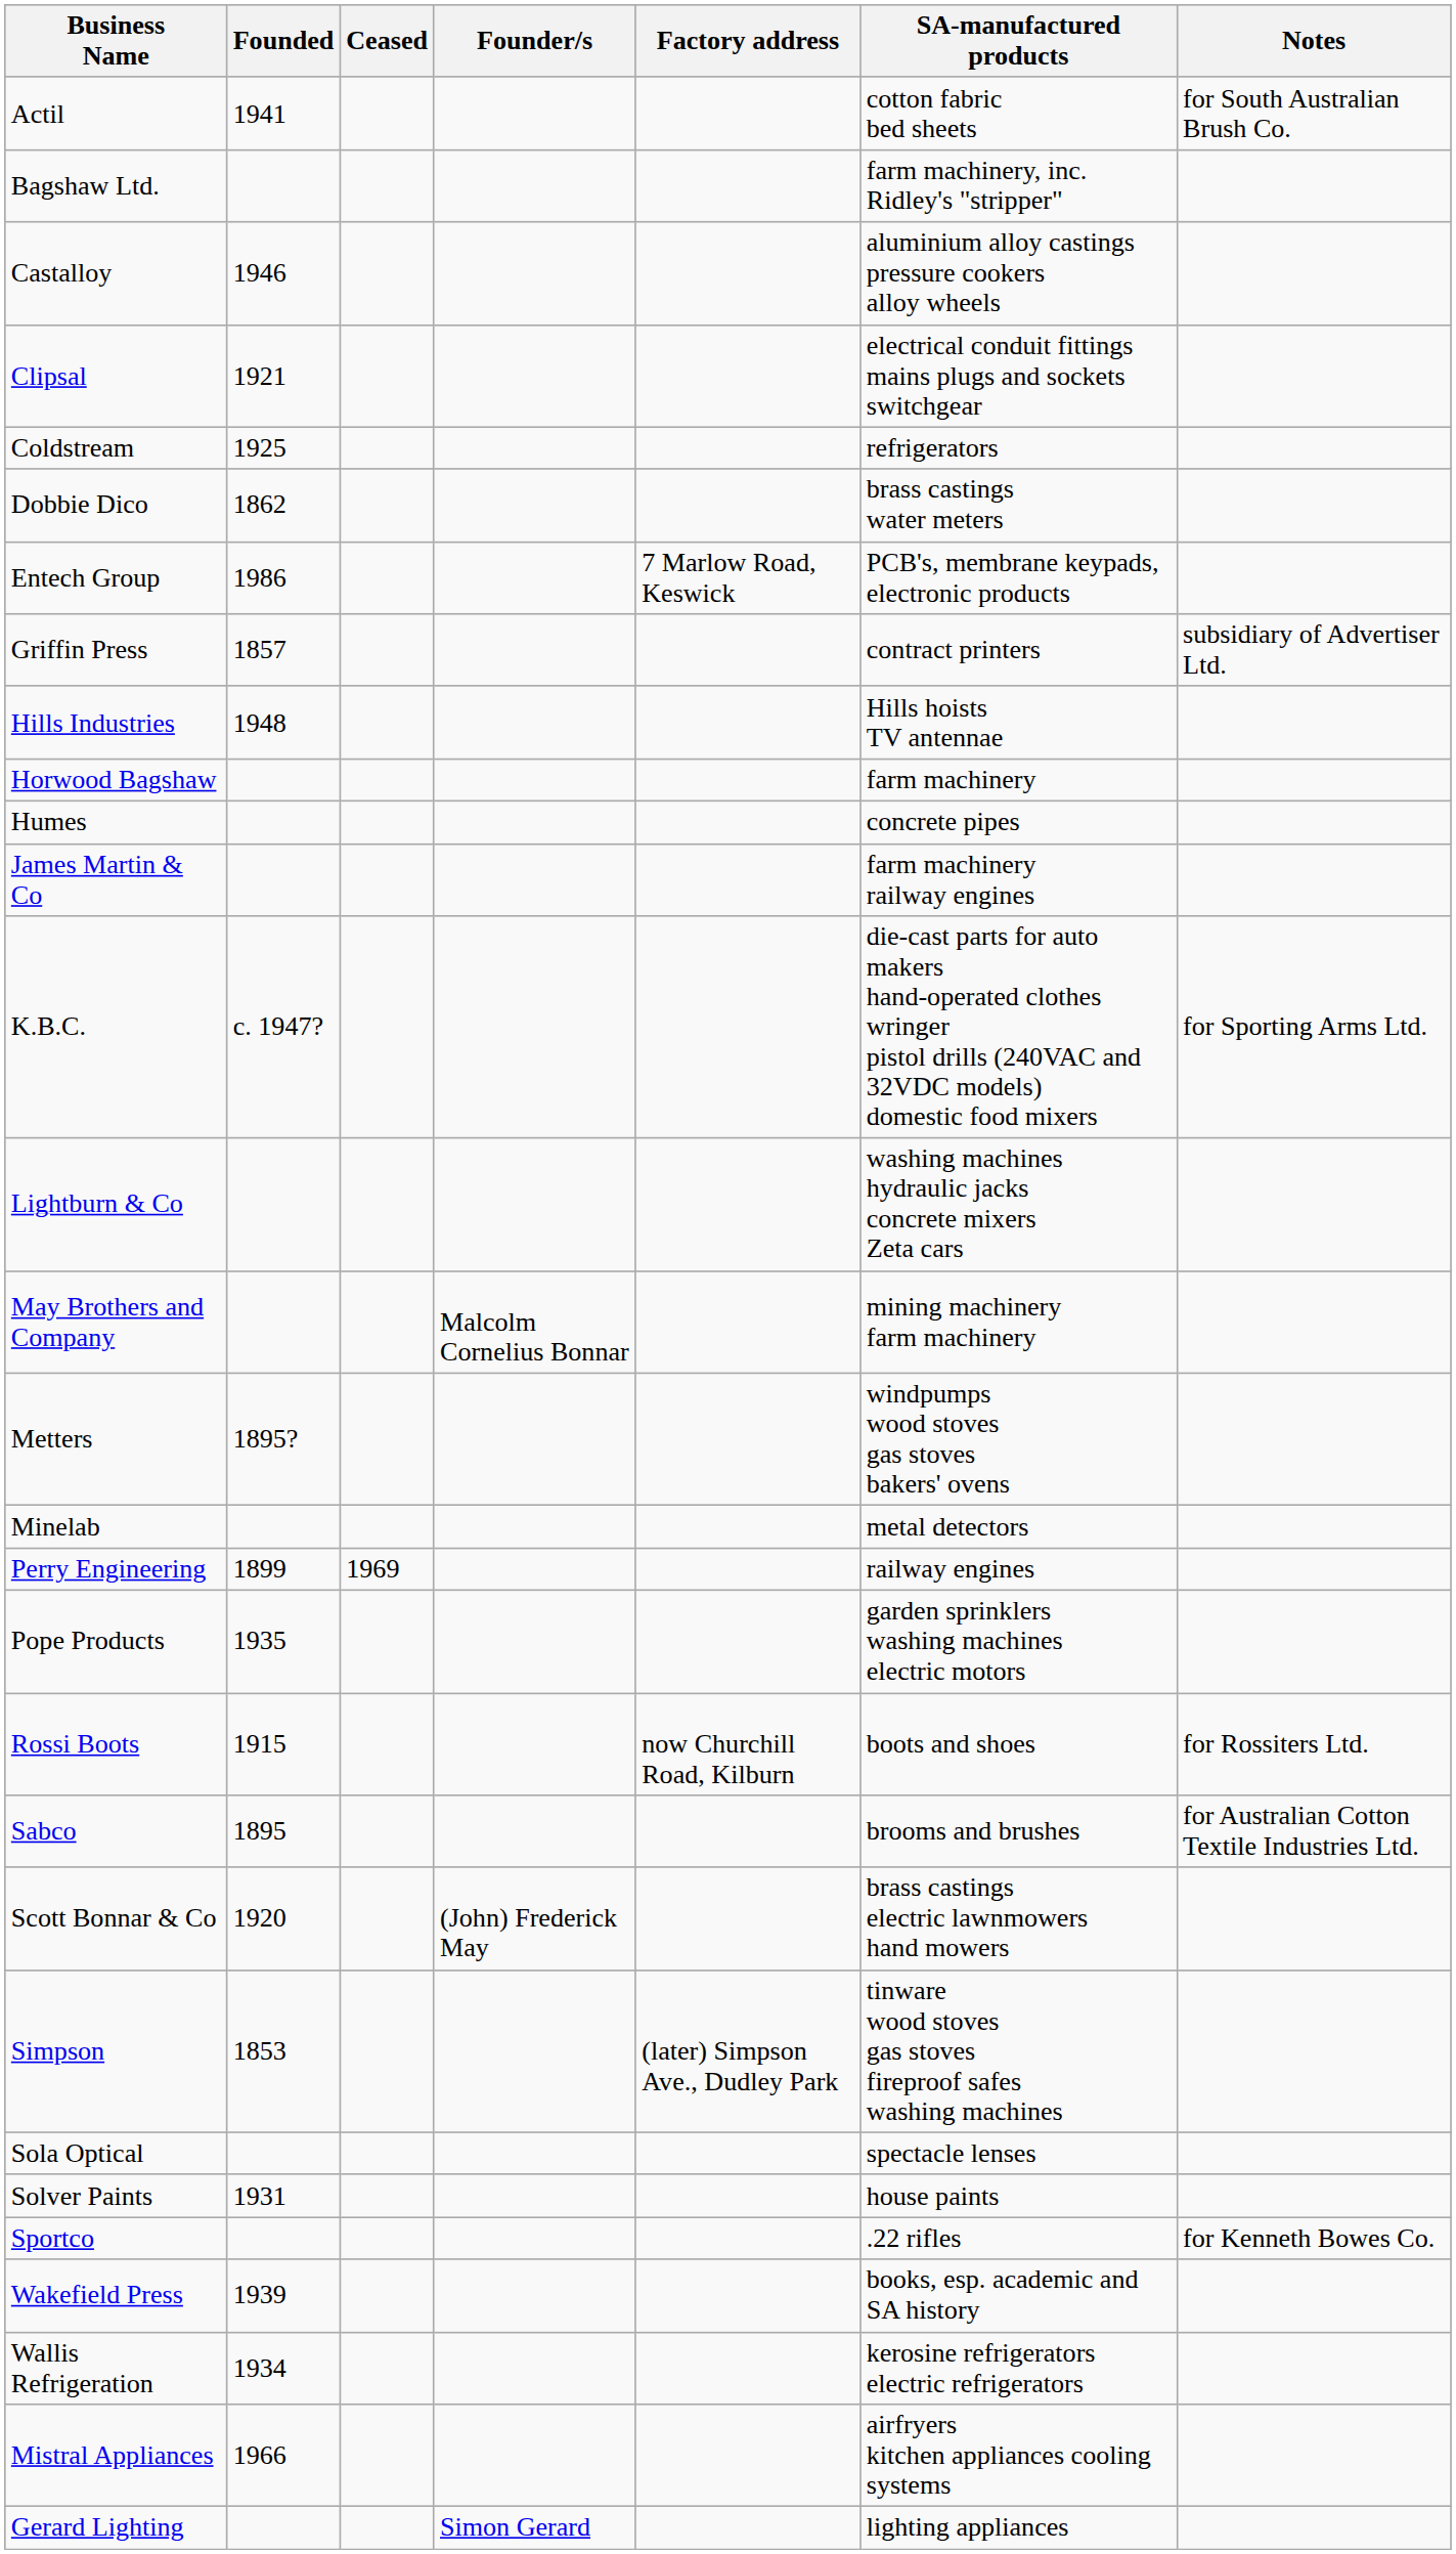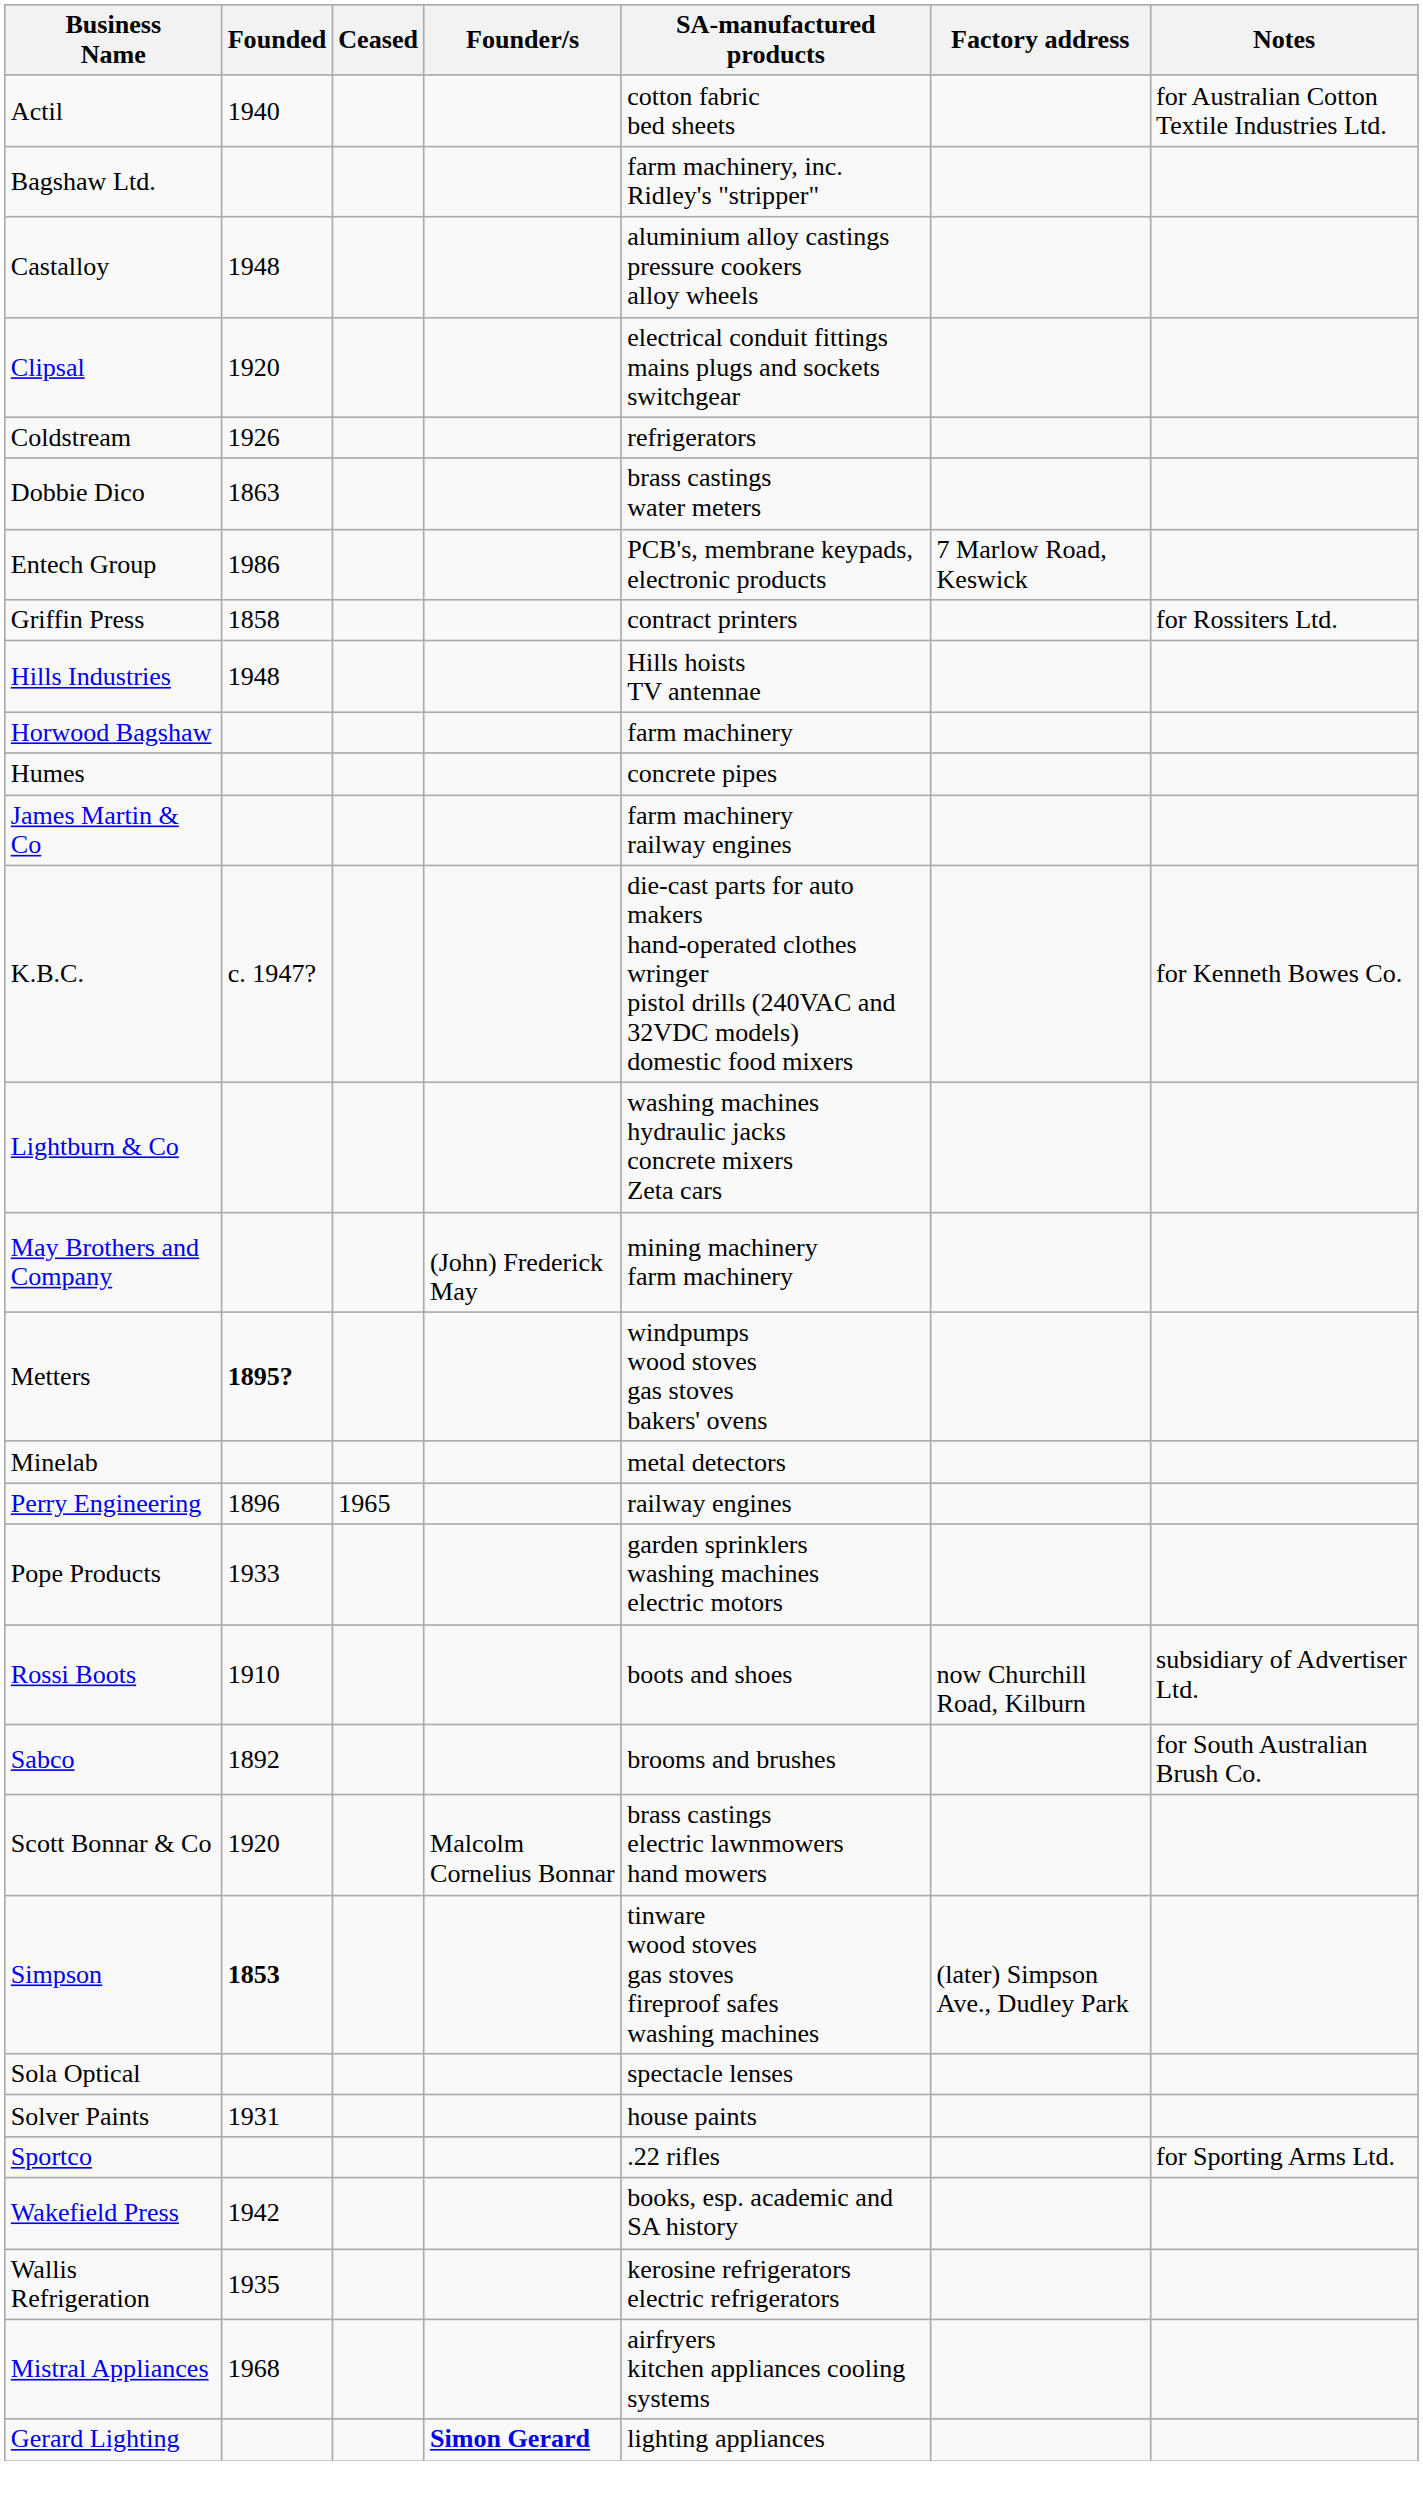columns swapped: Factory address <-> SA-manufactured products
Actil | Founded: 1941 -> 1940
Actil | Notes: for South Australian Brush Co. -> for Australian Cotton Textile Industries Ltd.
Castalloy | Founded: 1946 -> 1948
Clipsal | Founded: 1921 -> 1920
Coldstream | Founded: 1925 -> 1926
Dobbie Dico | Founded: 1862 -> 1863
Griffin Press | Founded: 1857 -> 1858
Griffin Press | Notes: subsidiary of Advertiser Ltd. -> for Rossiters Ltd.
K.B.C. | Notes: for Sporting Arms Ltd. -> for Kenneth Bowes Co.
May Brothers and Company | Founder/s: Malcolm Cornelius Bonnar -> (John) Frederick May
Metters | Founded: normal -> bold
Perry Engineering | Founded: 1899 -> 1896
Perry Engineering | Ceased: 1969 -> 1965
Pope Products | Founded: 1935 -> 1933
Rossi Boots | Founded: 1915 -> 1910
Rossi Boots | Notes: for Rossiters Ltd. -> subsidiary of Advertiser Ltd.
Sabco | Founded: 1895 -> 1892
Sabco | Notes: for Australian Cotton Textile Industries Ltd. -> for South Australian Brush Co.
Scott Bonnar & Co | Founder/s: (John) Frederick May -> Malcolm Cornelius Bonnar
Simpson | Founded: normal -> bold
Sportco | Notes: for Kenneth Bowes Co. -> for Sporting Arms Ltd.
Wakefield Press | Founded: 1939 -> 1942
Wallis Refrigeration | Founded: 1934 -> 1935
Mistral Appliances | Founded: 1966 -> 1968
Gerard Lighting | Founder/s: normal -> bold
